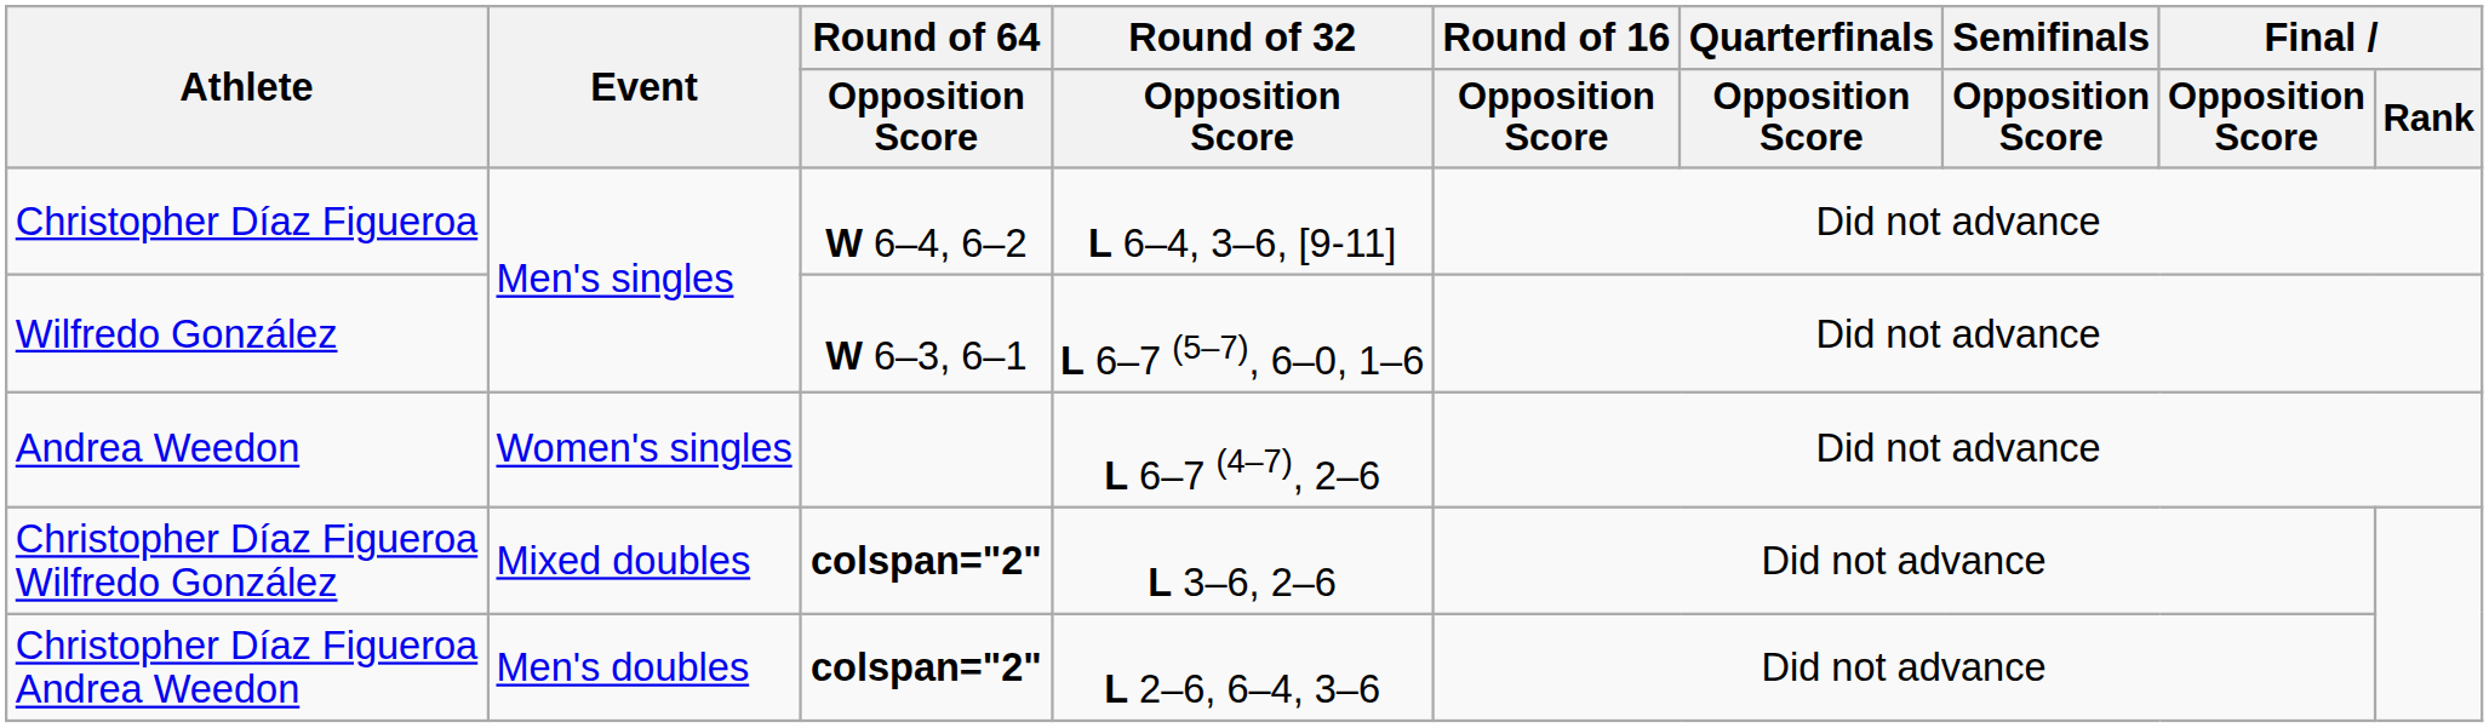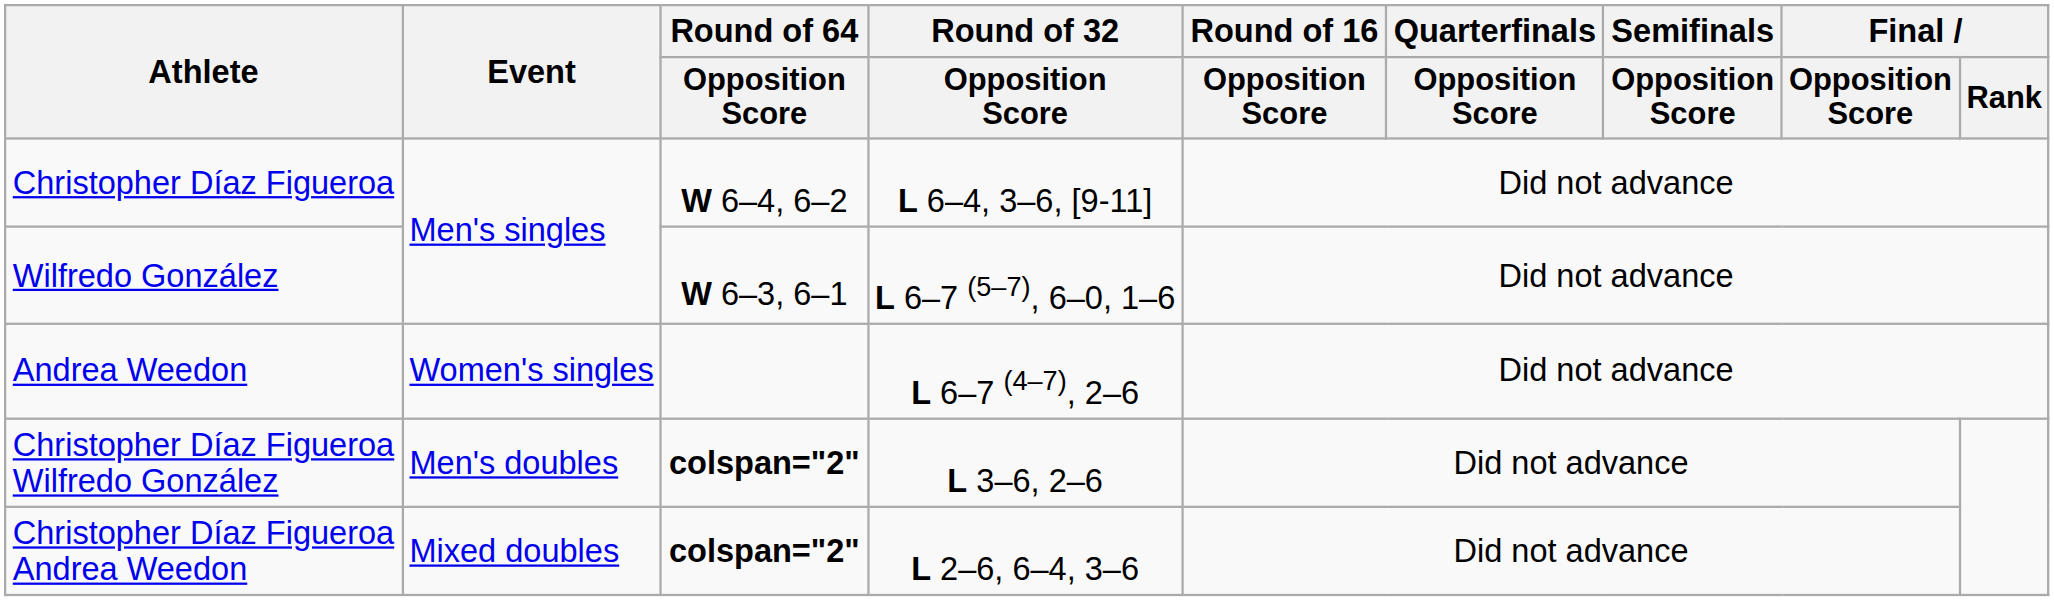Christopher Díaz Figueroa Wilfredo González | Event: Mixed doubles -> Men's doubles
Christopher Díaz Figueroa Andrea Weedon | Event: Men's doubles -> Mixed doubles
